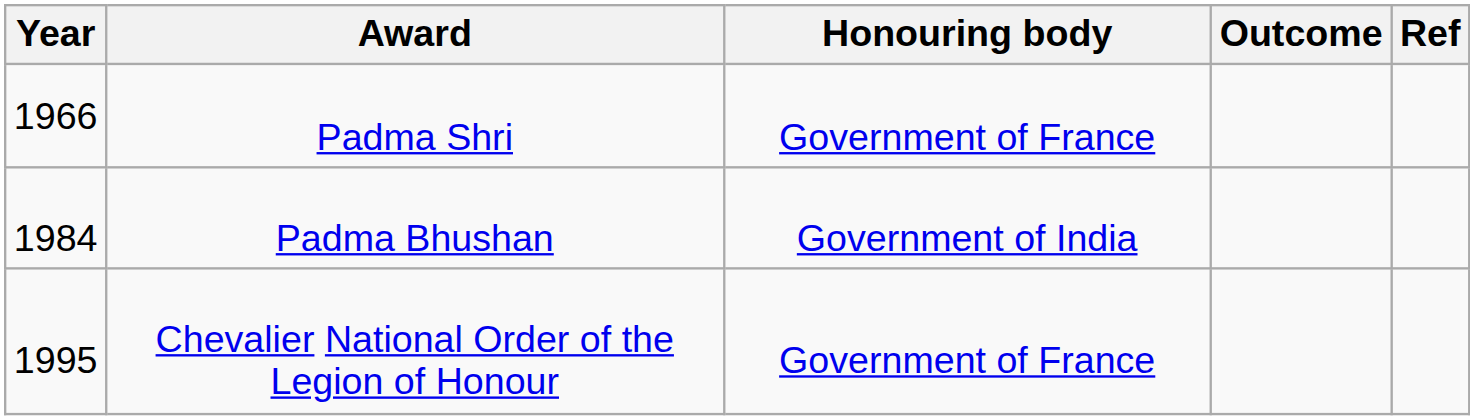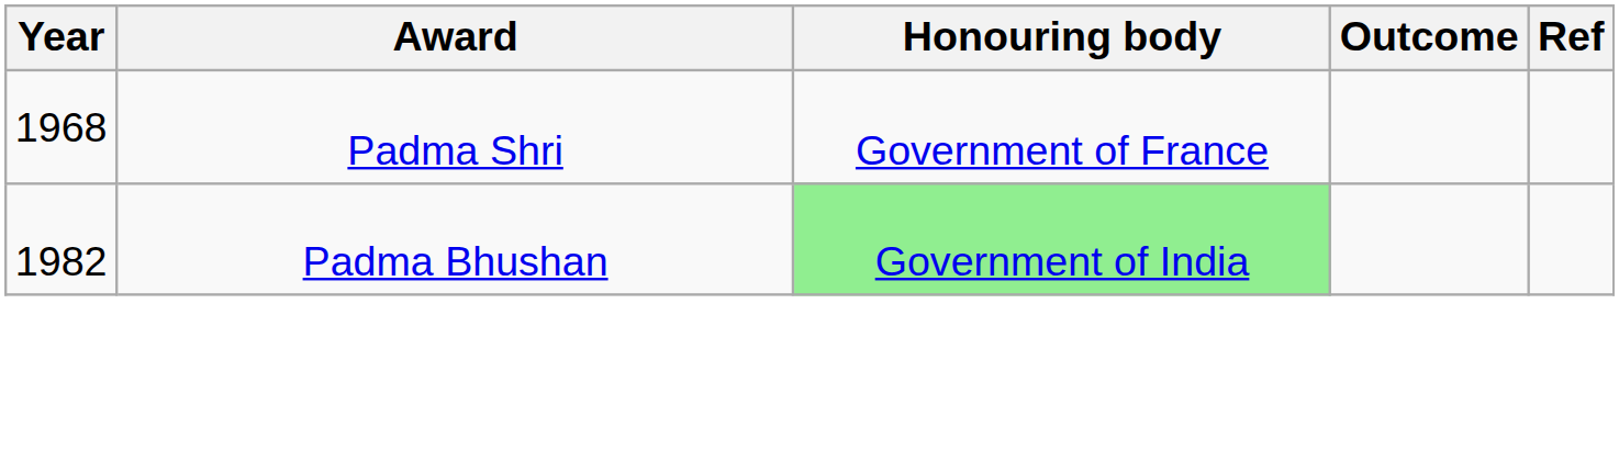Padma Shri | Year: 1966 -> 1968
Padma Bhushan | Year: 1984 -> 1982
Padma Bhushan | Honouring body: no background -> lightgreen background
- row: 1995 | Chevalier National Order of the Legion of Honour | Government of France
